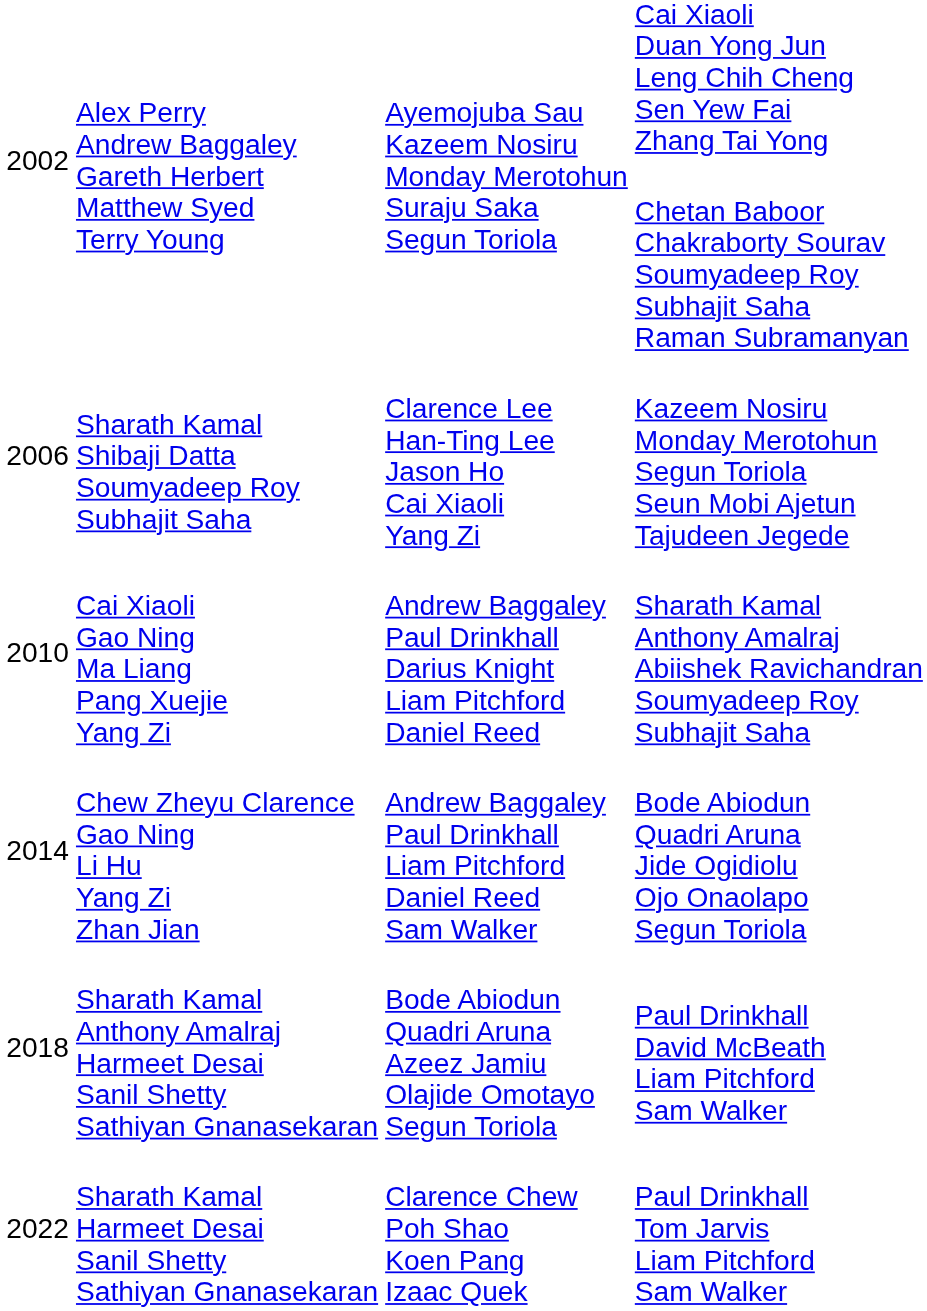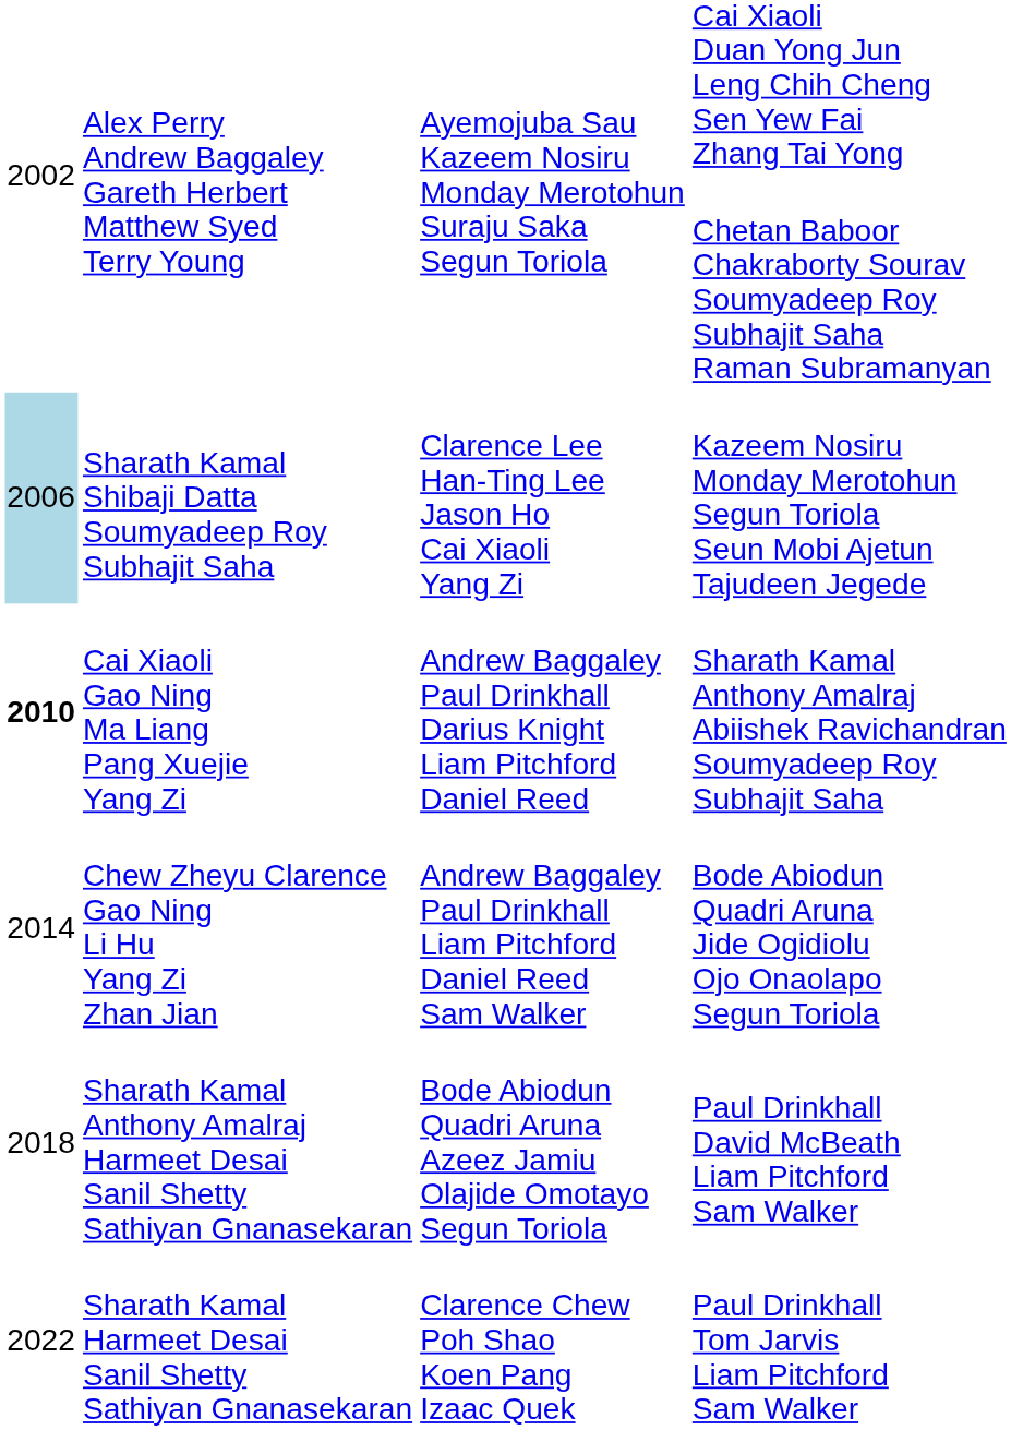Sharath Kamal Shibaji Datta Soumyadeep Roy Subhajit Saha | column 1: no background -> lightblue background
Cai Xiaoli Gao Ning Ma Liang Pang Xuejie Yang Zi | column 1: normal -> bold
